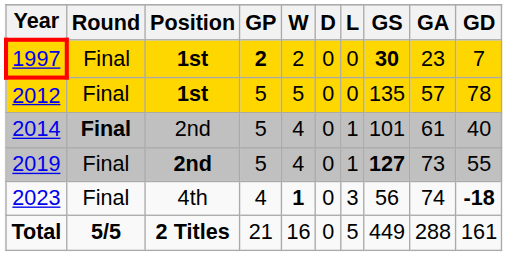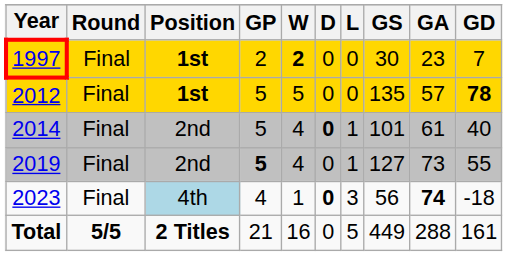1997 | GP: bold -> normal
1997 | W: normal -> bold
1997 | GS: bold -> normal
2012 | GD: normal -> bold
2014 | Round: bold -> normal
2014 | D: normal -> bold
2019 | Position: bold -> normal
2019 | GP: normal -> bold
2019 | GS: bold -> normal
2023 | Position: no background -> lightblue background
2023 | W: bold -> normal
2023 | D: normal -> bold
2023 | GA: normal -> bold
2023 | GD: bold -> normal
